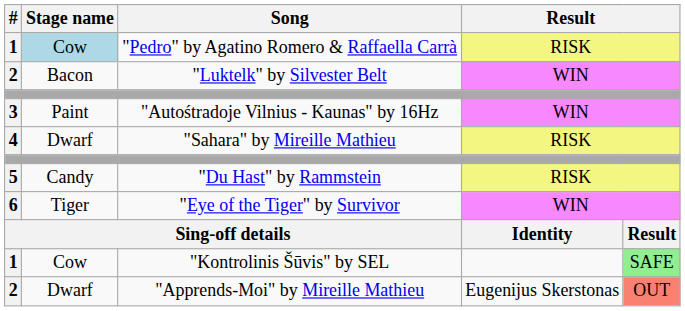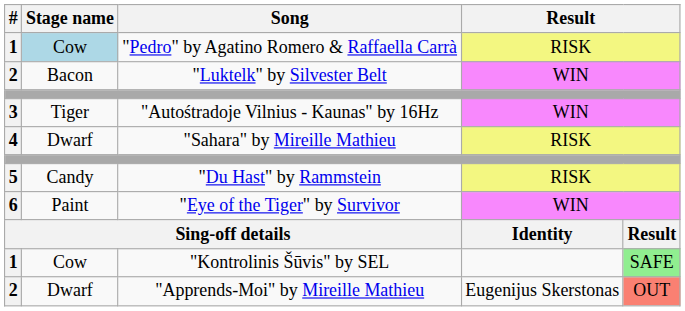"Autośtradoje Vilnius - Kaunas" by 16Hz | Stage name: Paint -> Tiger
"Eye of the Tiger" by Survivor | Stage name: Tiger -> Paint
